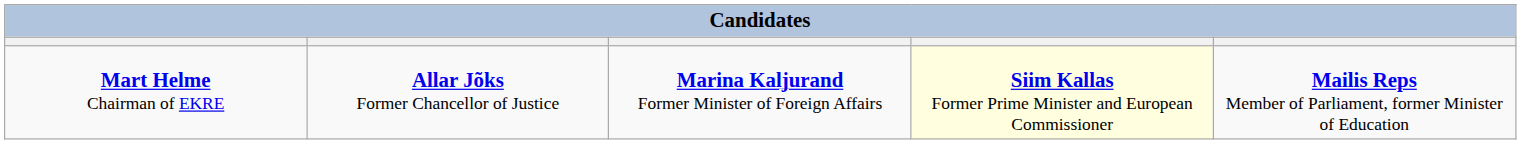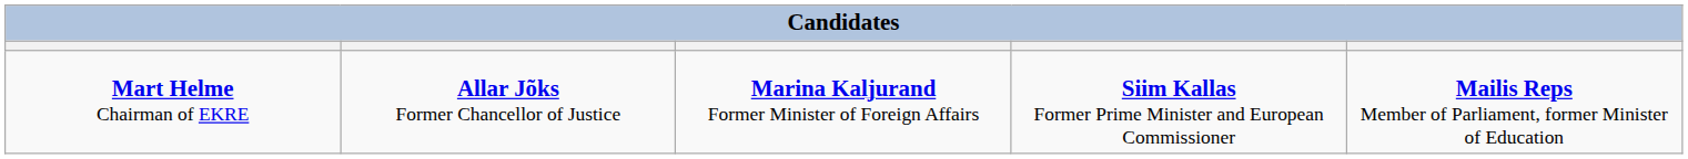Mart Helme Chairman of EKRE | column 4: lightyellow background -> no background
